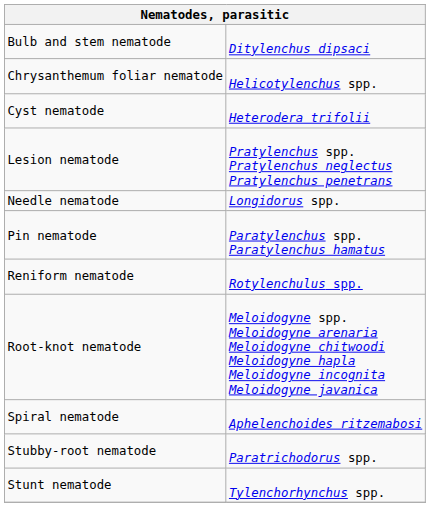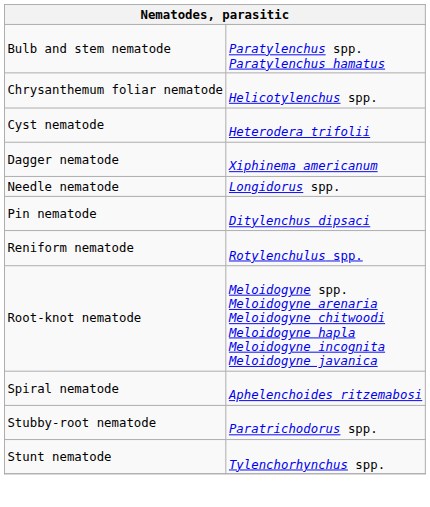Bulb and stem nematode | column 2: Ditylenchus dipsaci -> Paratylenchus spp. Paratylenchus hamatus
+ row: Dagger nematode | Xiphinema americanum
- row: Lesion nematode | Pratylenchus spp. Pratylenchus neglectus Pratylenchus penetrans
Pin nematode | column 2: Paratylenchus spp. Paratylenchus hamatus -> Ditylenchus dipsaci
